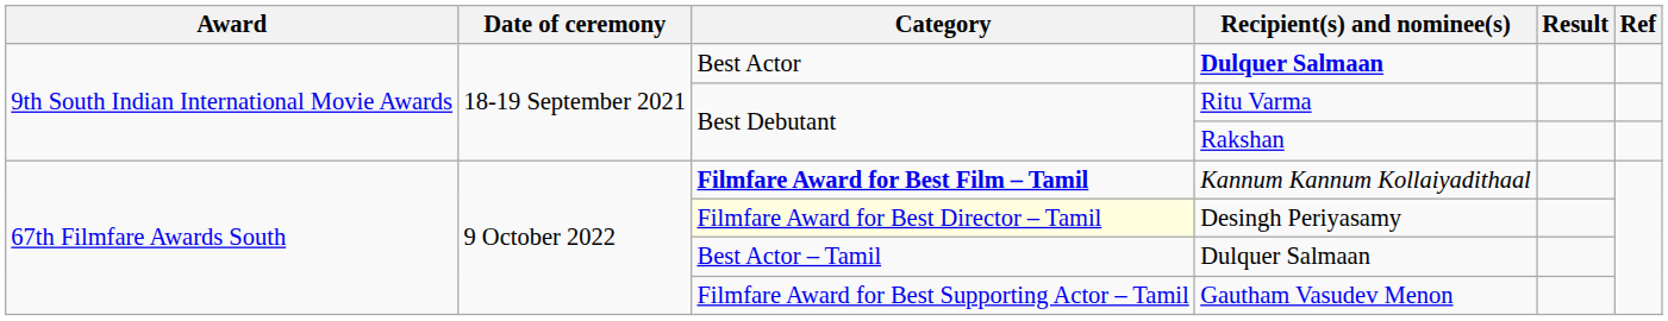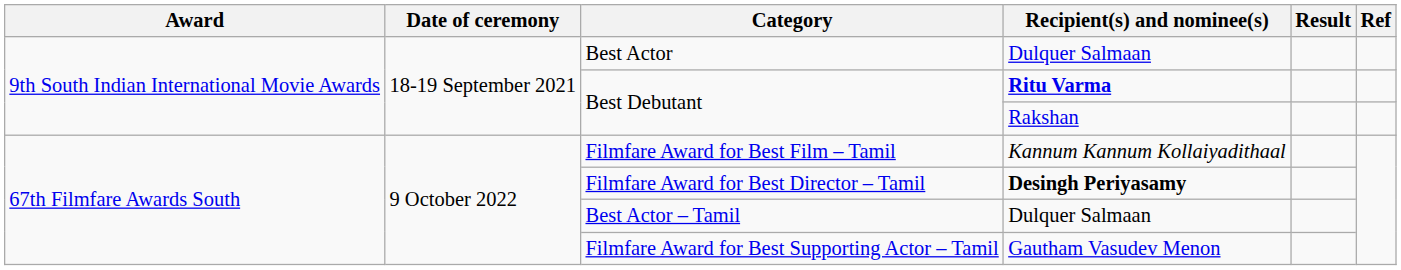Best Actor | Recipient(s) and nominee(s): bold -> normal
Best Debutant / Ritu Varma | Recipient(s) and nominee(s): normal -> bold
Filmfare Award for Best Film – Tamil | Category: bold -> normal
Filmfare Award for Best Director – Tamil | Category: lightyellow background -> no background
Filmfare Award for Best Director – Tamil | Recipient(s) and nominee(s): normal -> bold
